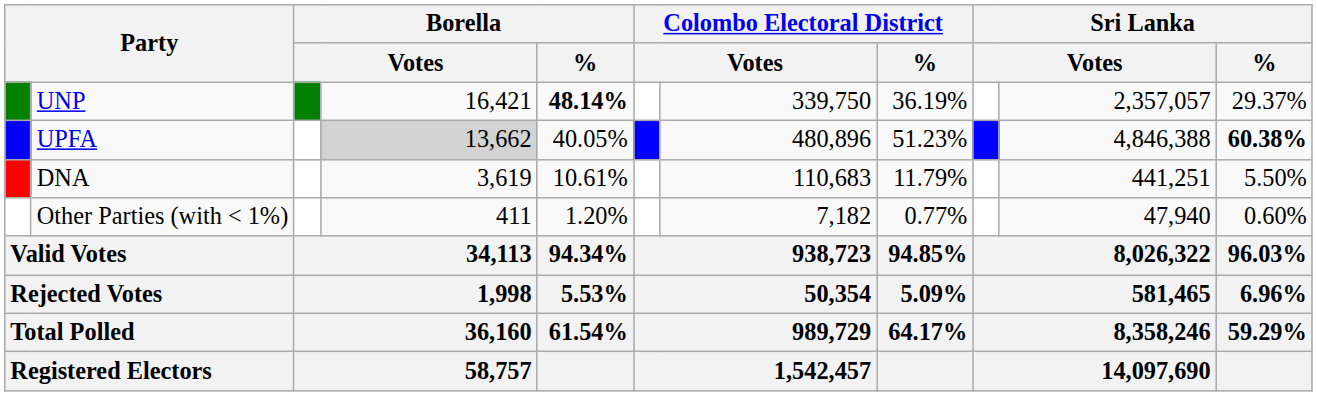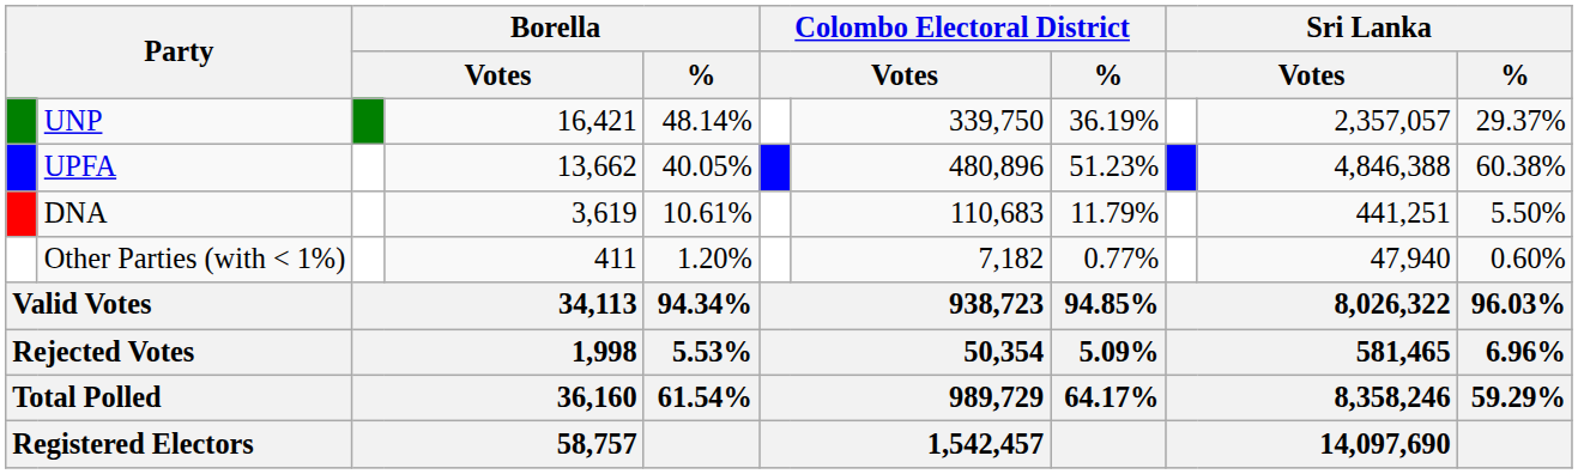UNP | Borella / %: bold -> normal
UPFA | column 4: lightgrey background -> no background
UPFA | Sri Lanka / %: bold -> normal
